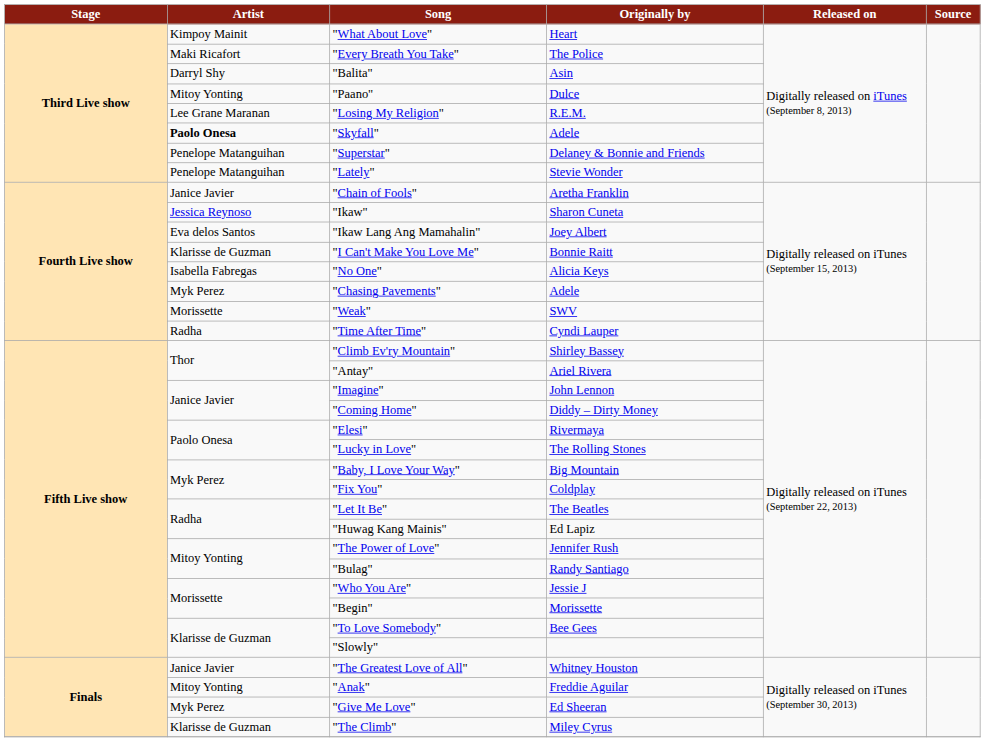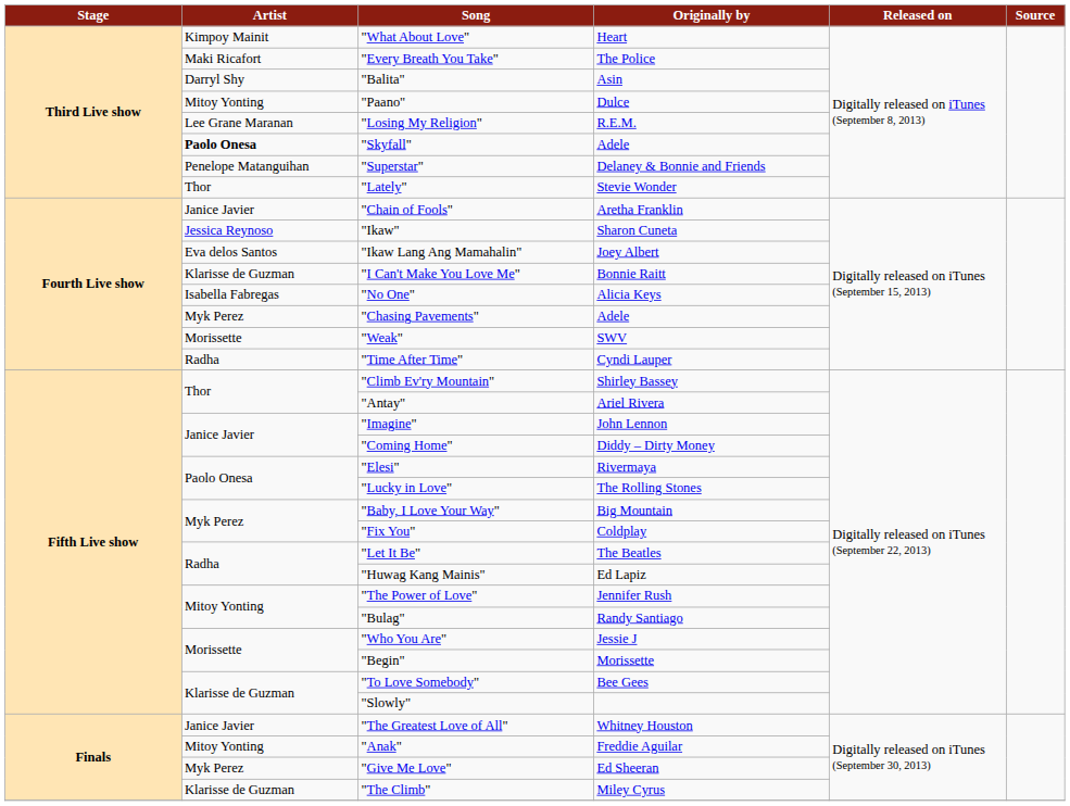"Lately" | Artist: Penelope Matanguihan -> Thor
